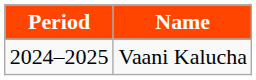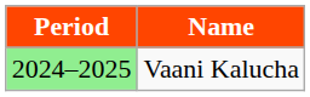Vaani Kalucha | Period: no background -> lightgreen background
